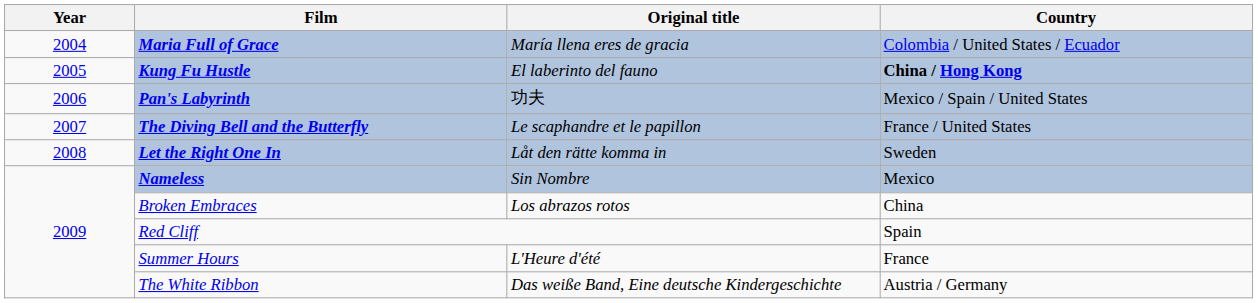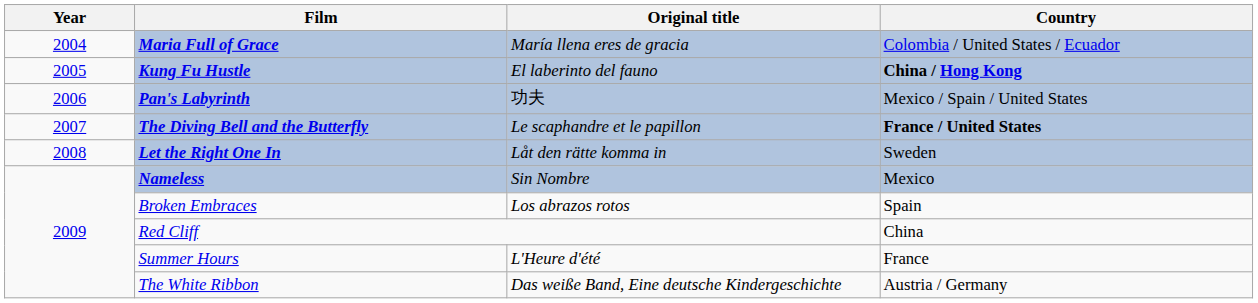The Diving Bell and the Butterfly | Country: normal -> bold
Broken Embraces | Country: China -> Spain
Red Cliff | Country: Spain -> China
